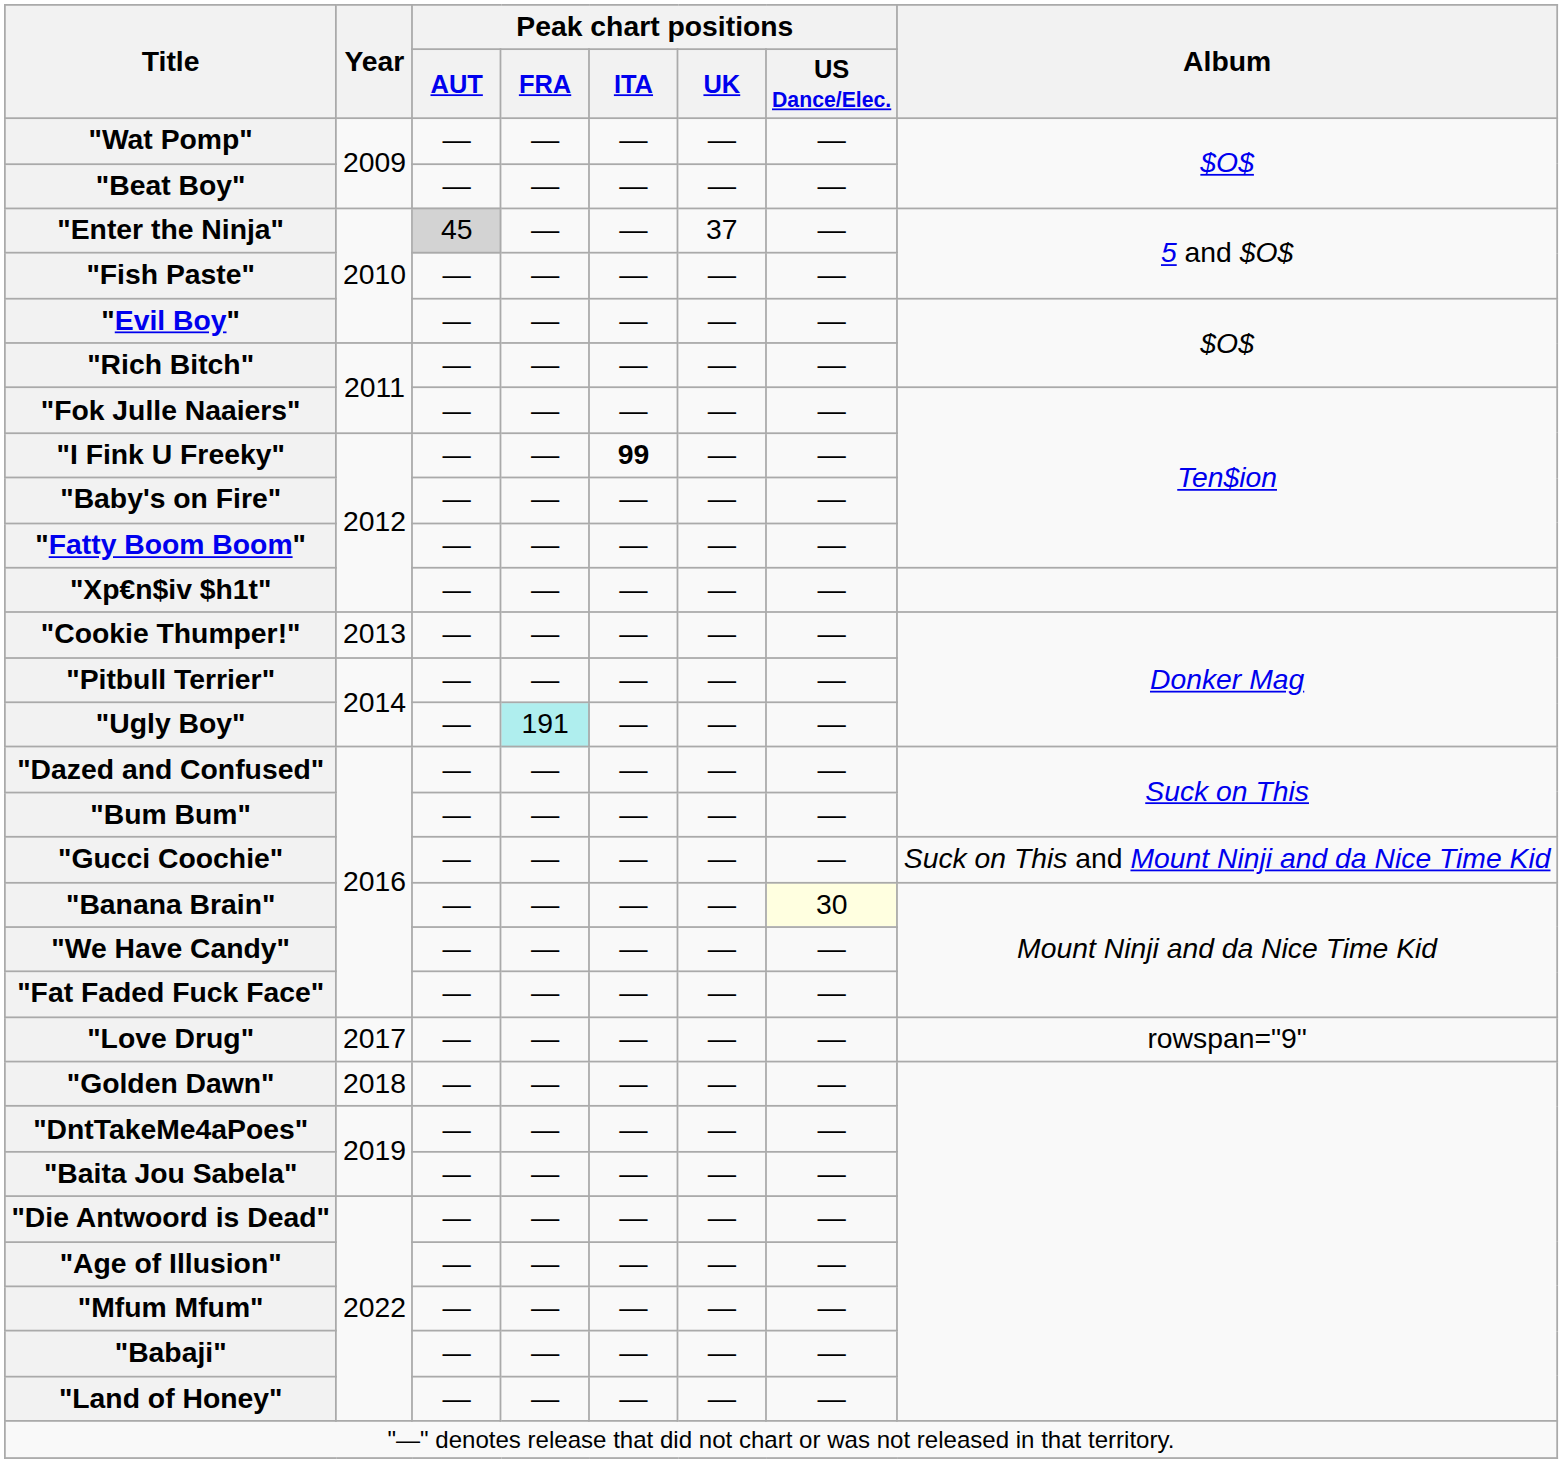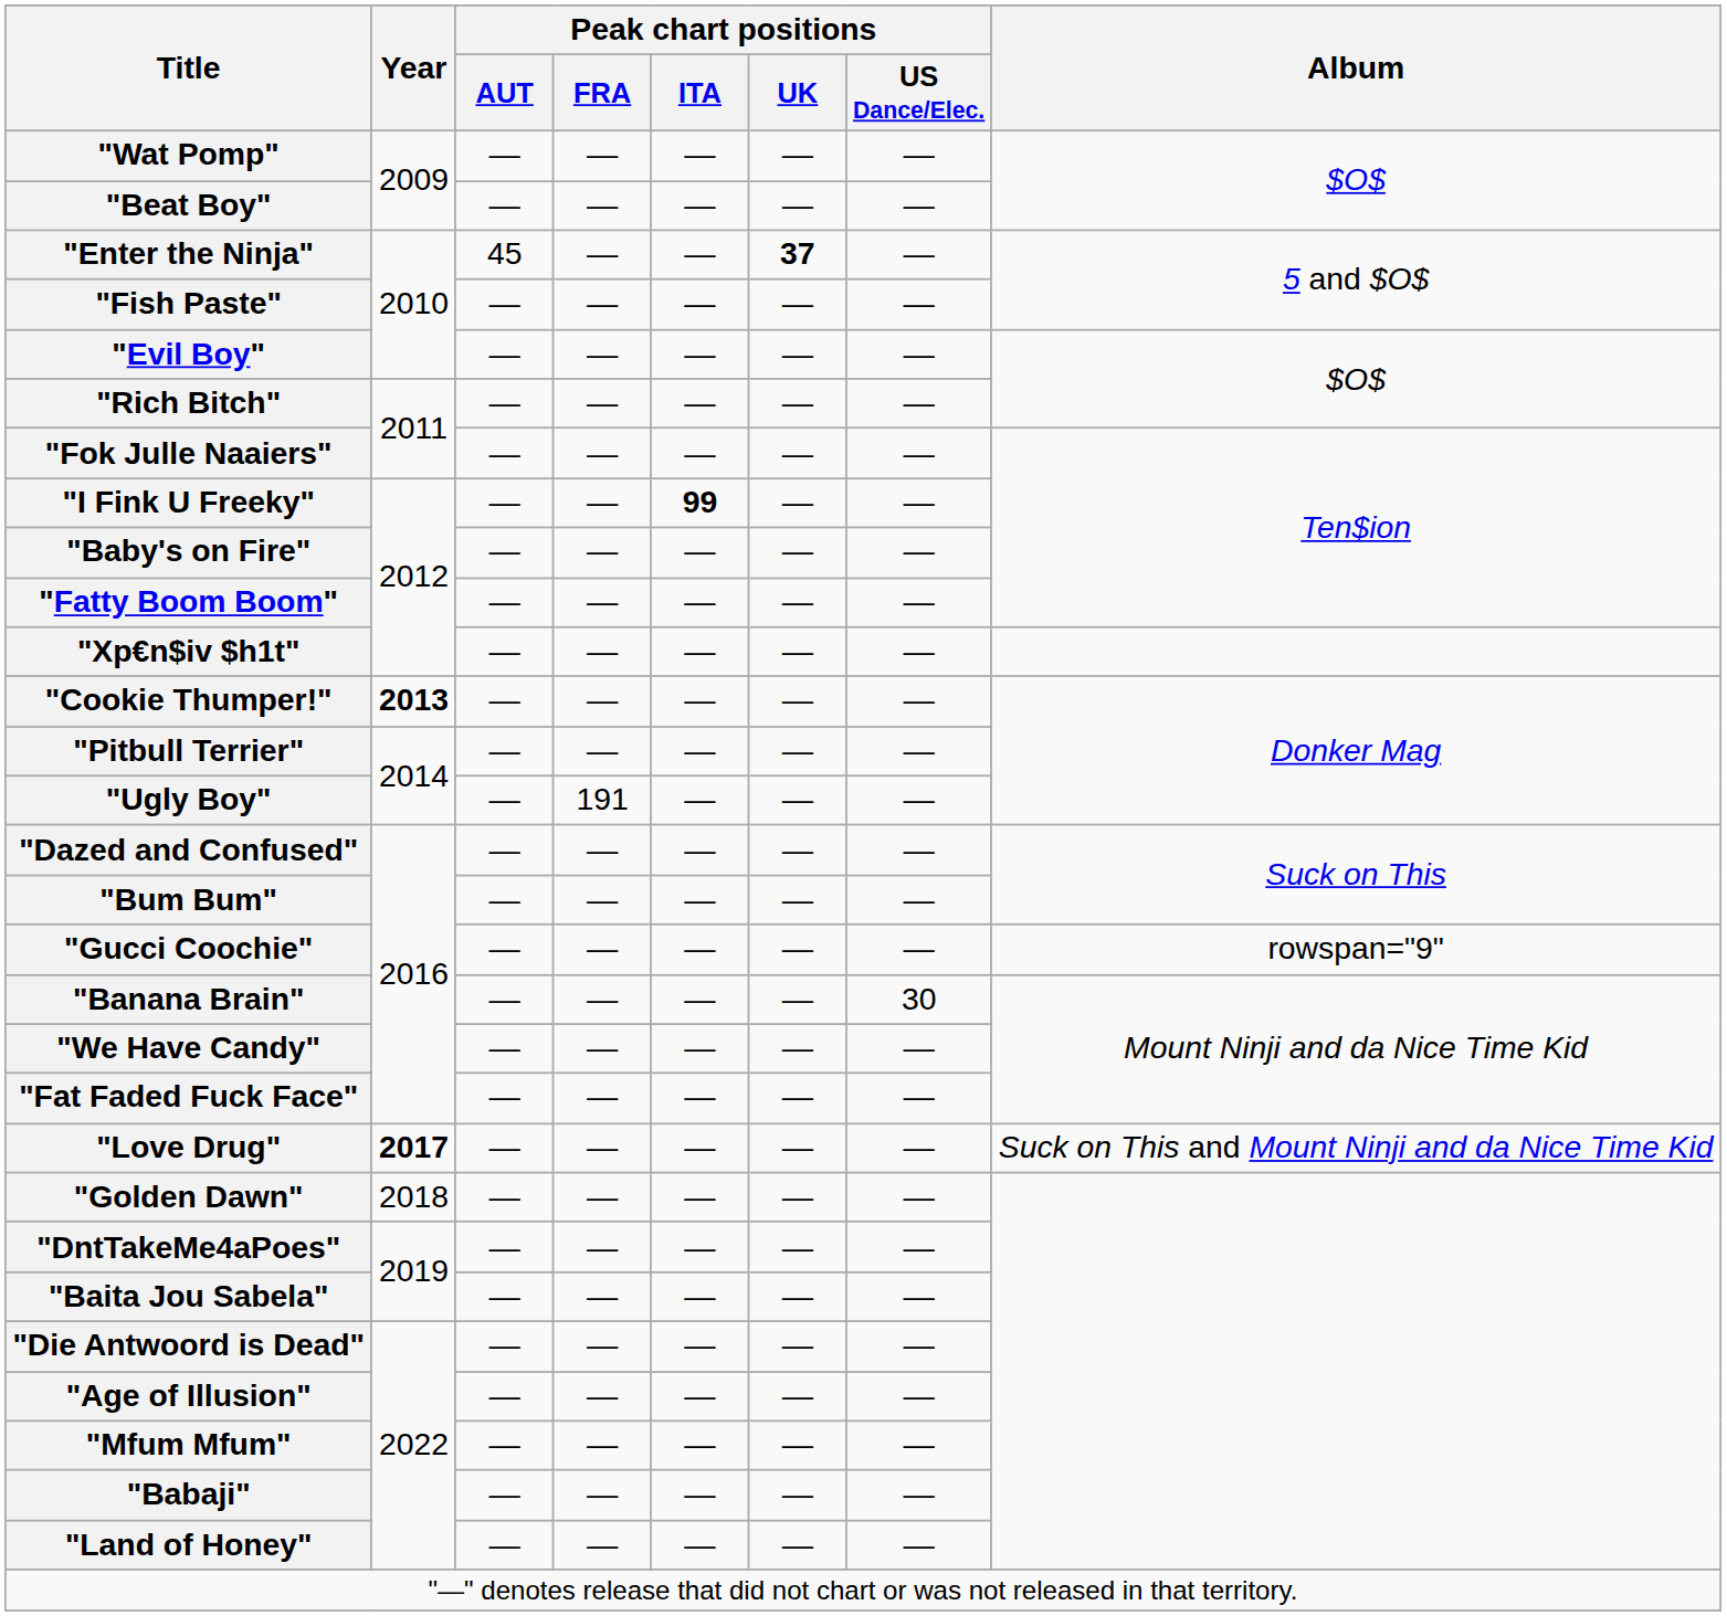"Enter the Ninja" | Peak chart positions / AUT: lightgrey background -> no background
"Enter the Ninja" | Peak chart positions / UK: normal -> bold
"Cookie Thumper!" | Year: normal -> bold
"Ugly Boy" | Peak chart positions / FRA: paleturquoise background -> no background
"Gucci Coochie" | Album: Suck on This and Mount Ninji and da Nice Time Kid -> rowspan="9"
"Banana Brain" | Peak chart positions / US Dance/Elec.: lightyellow background -> no background
"Love Drug" | Year: normal -> bold
"Love Drug" | Album: rowspan="9" -> Suck on This and Mount Ninji and da Nice Time Kid
